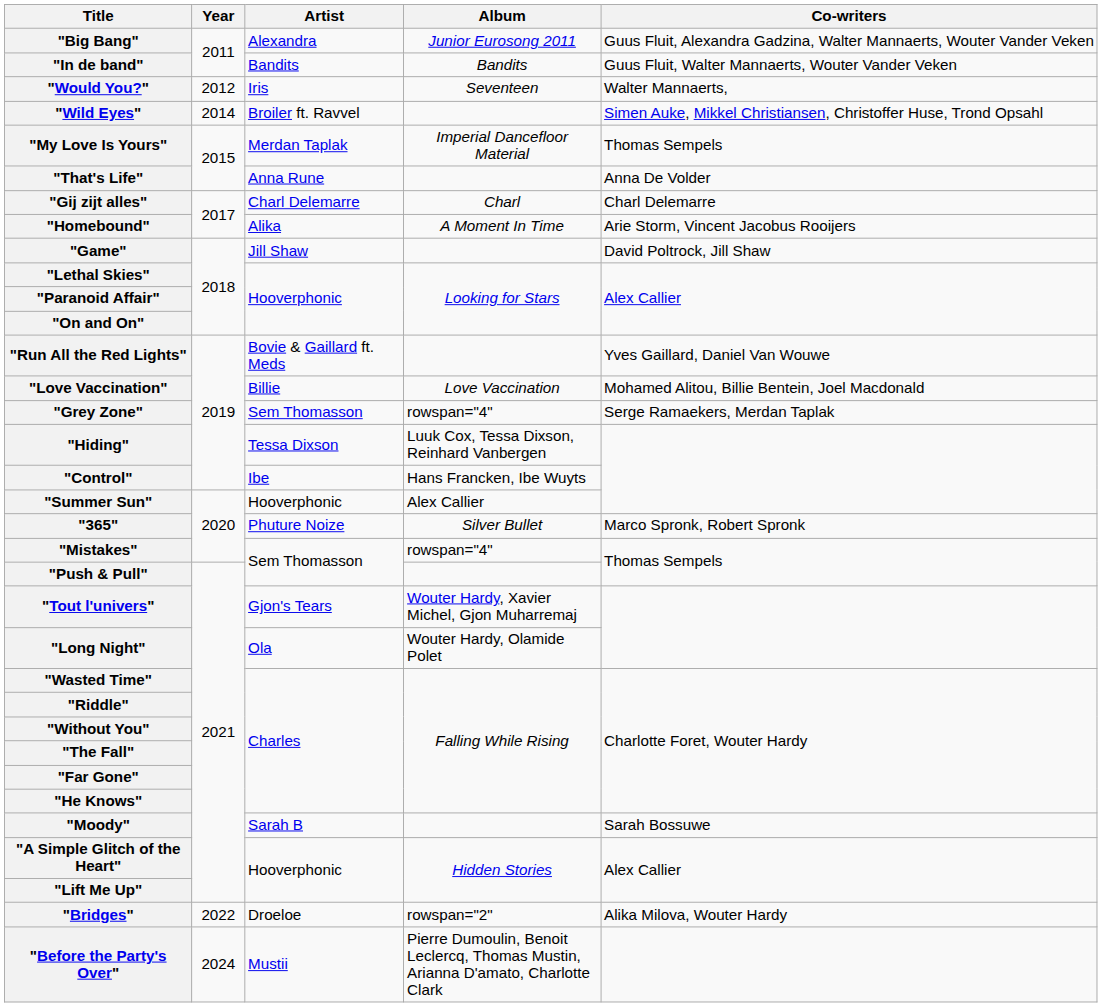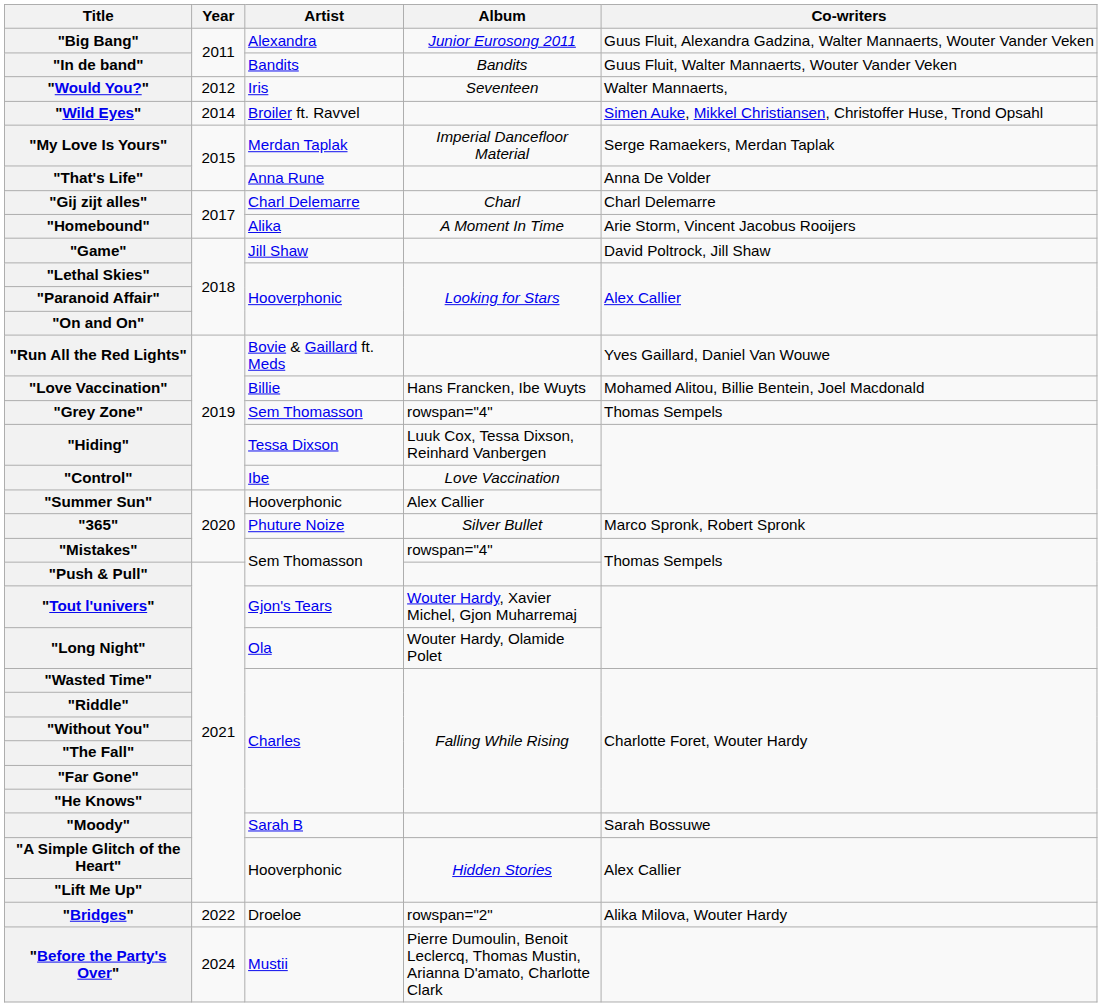"My Love Is Yours" | Co-writers: Thomas Sempels -> Serge Ramaekers, Merdan Taplak
"Love Vaccination" | Album: Love Vaccination -> Hans Francken, Ibe Wuyts
"Grey Zone" | Co-writers: Serge Ramaekers, Merdan Taplak -> Thomas Sempels
"Control" | Album: Hans Francken, Ibe Wuyts -> Love Vaccination
